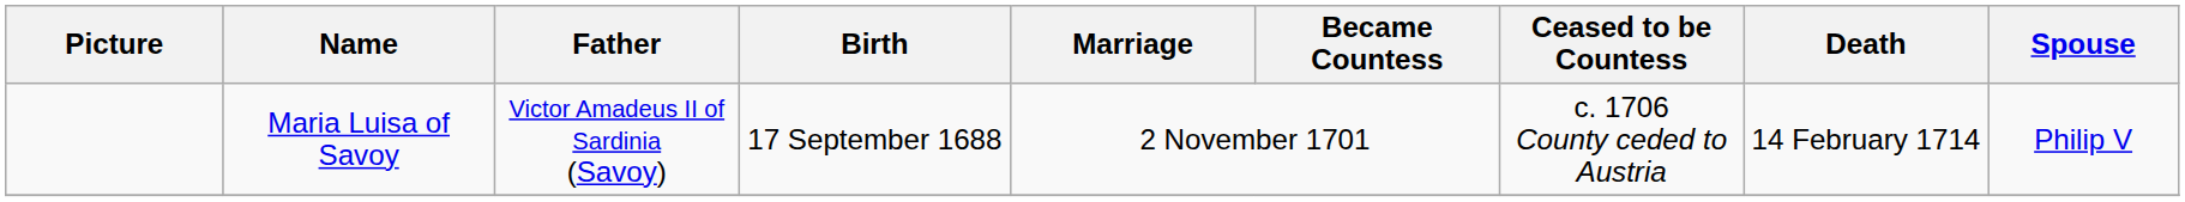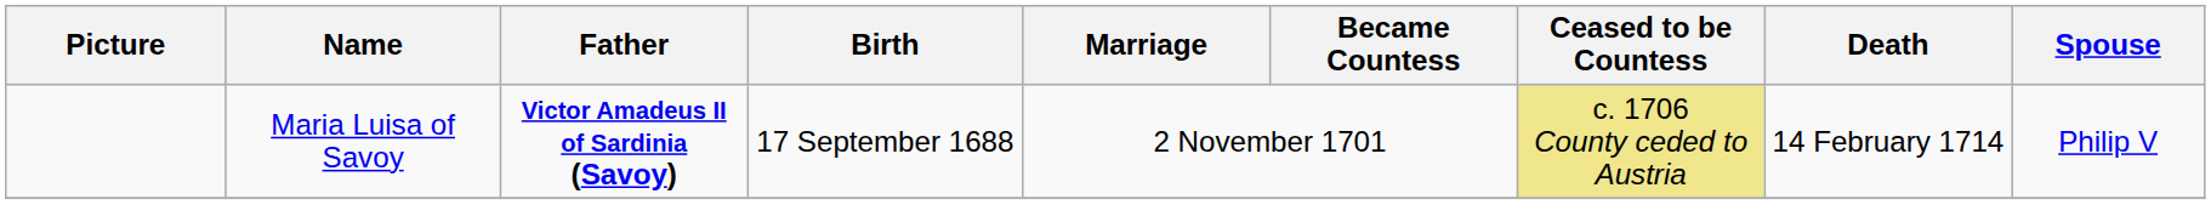Maria Luisa of Savoy | Father: normal -> bold
Maria Luisa of Savoy | Ceased to be Countess: no background -> khaki background
